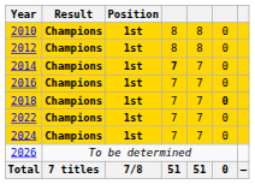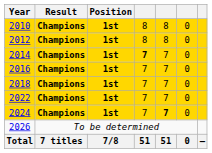2018 | column 6: bold -> normal
2024 | column 5: normal -> bold
